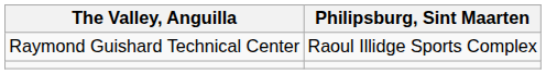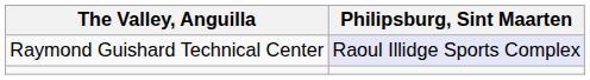Raymond Guishard Technical Center | Philipsburg, Sint Maarten: no background -> lavender background
